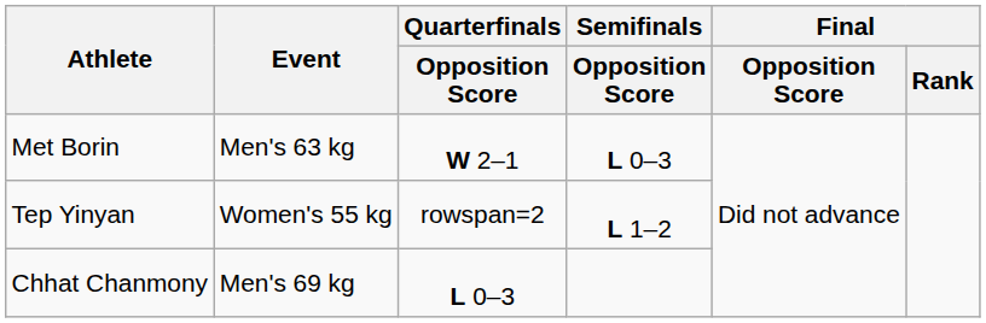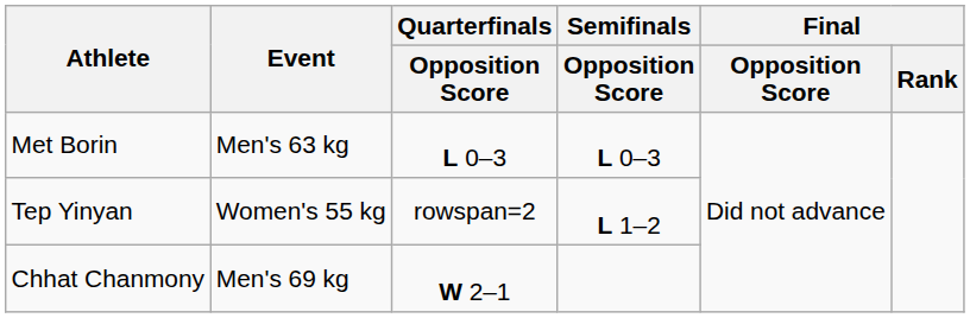Met Borin | Quarterfinals / Opposition Score: W 2–1 -> L 0–3
Chhat Chanmony | Quarterfinals / Opposition Score: L 0–3 -> W 2–1
